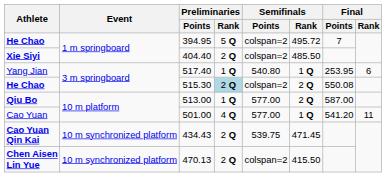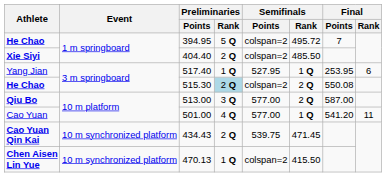517.40 | Semifinals / Points: 540.80 -> 527.95
513.00 | Preliminaries / Rank: 1 Q -> 3 Q
470.13 | Preliminaries / Rank: 2 Q -> 1 Q
